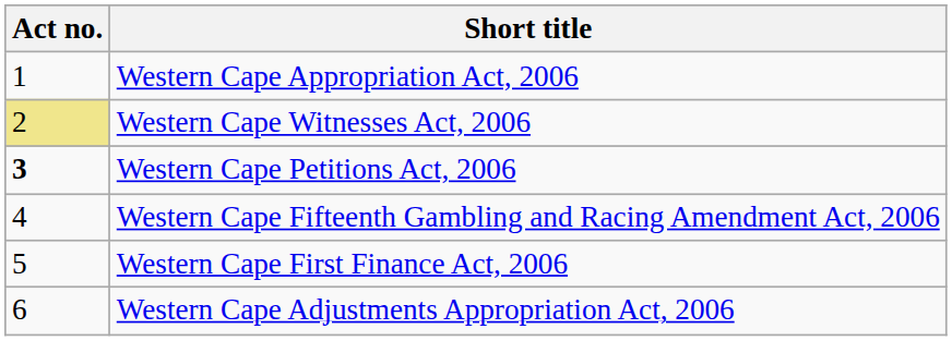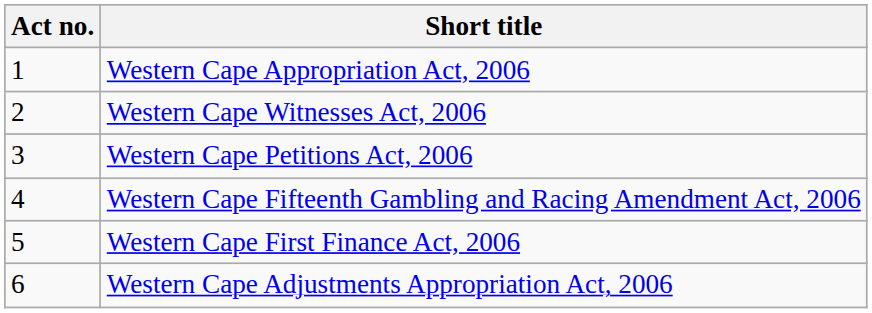Western Cape Witnesses Act, 2006 | Act no.: khaki background -> no background
Western Cape Petitions Act, 2006 | Act no.: bold -> normal
